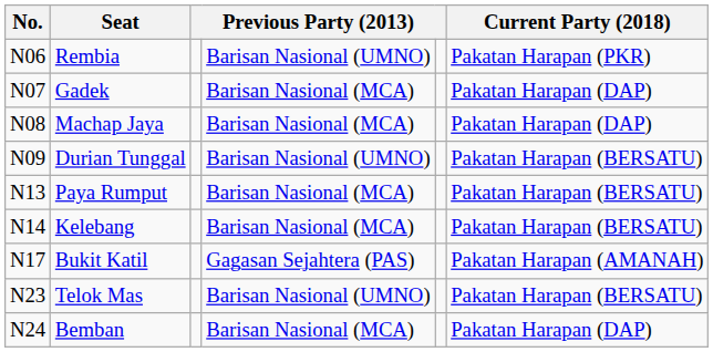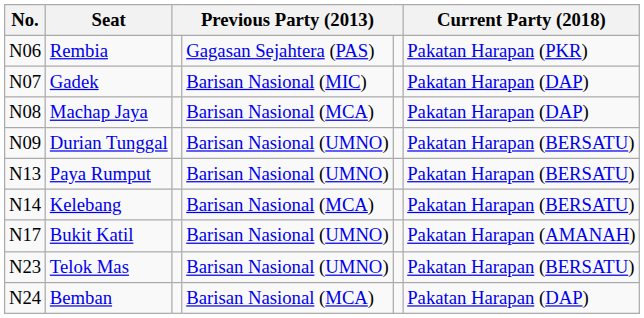Rembia | column 4: Barisan Nasional (UMNO) -> Gagasan Sejahtera (PAS)
Gadek | column 4: Barisan Nasional (MCA) -> Barisan Nasional (MIC)
Paya Rumput | column 4: Barisan Nasional (MCA) -> Barisan Nasional (UMNO)
Bukit Katil | column 4: Gagasan Sejahtera (PAS) -> Barisan Nasional (UMNO)
